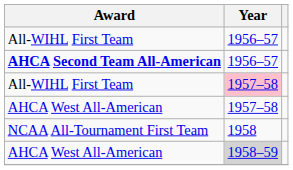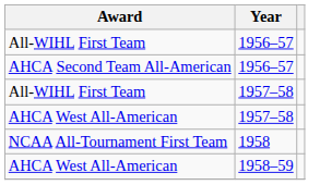row 3 | Award: bold -> normal
row 4 | Year: pink background -> no background
row 7 | Year: lightgrey background -> no background
